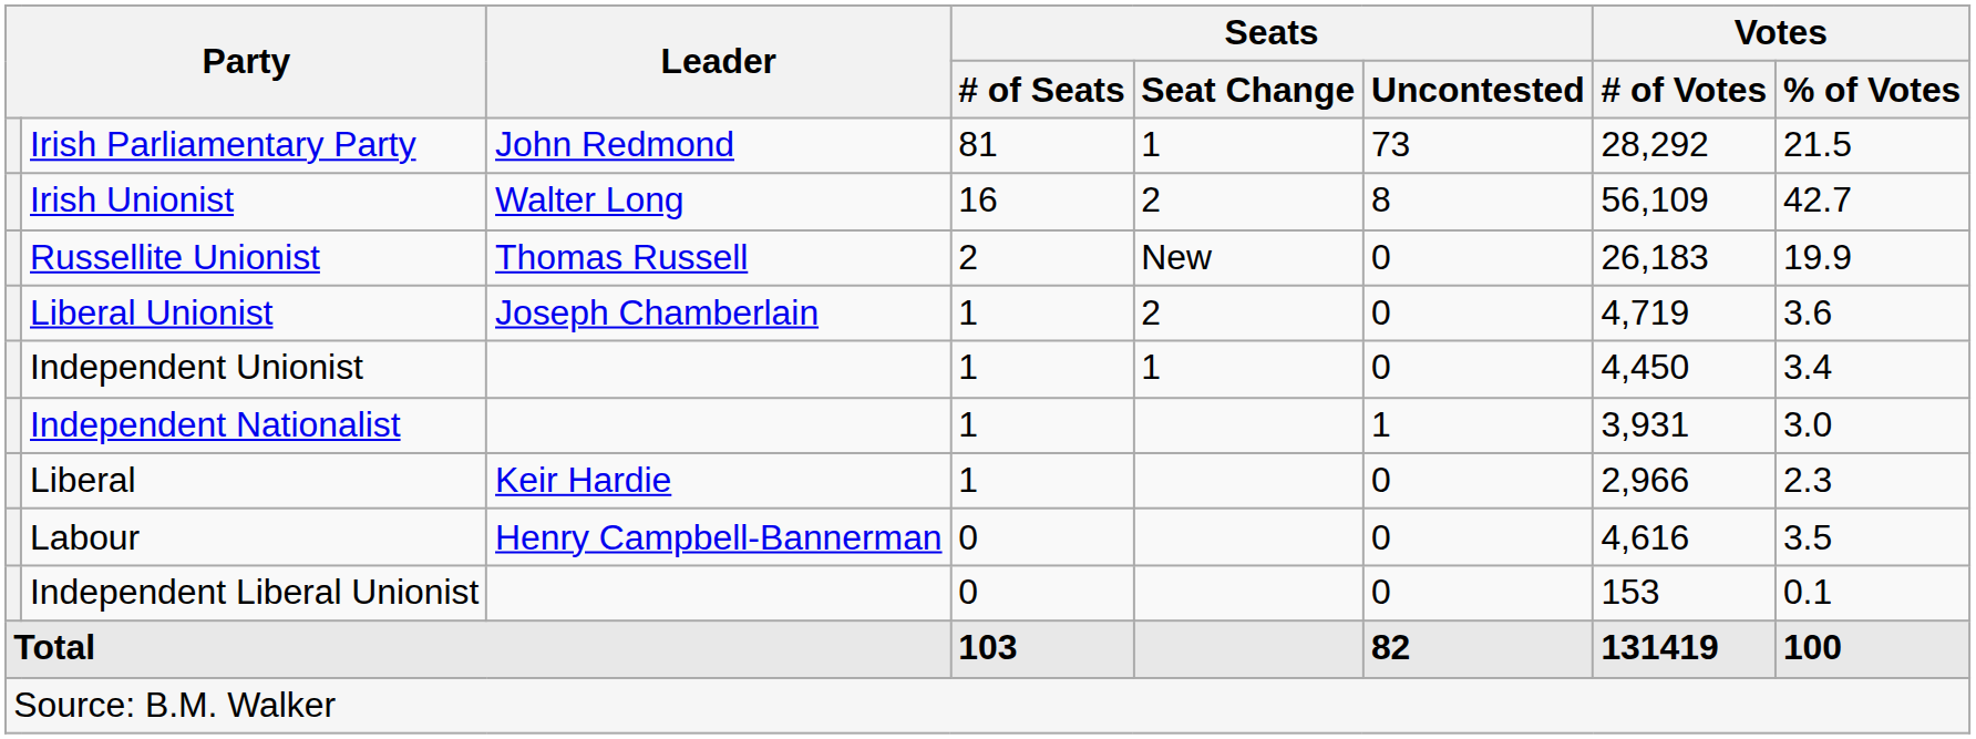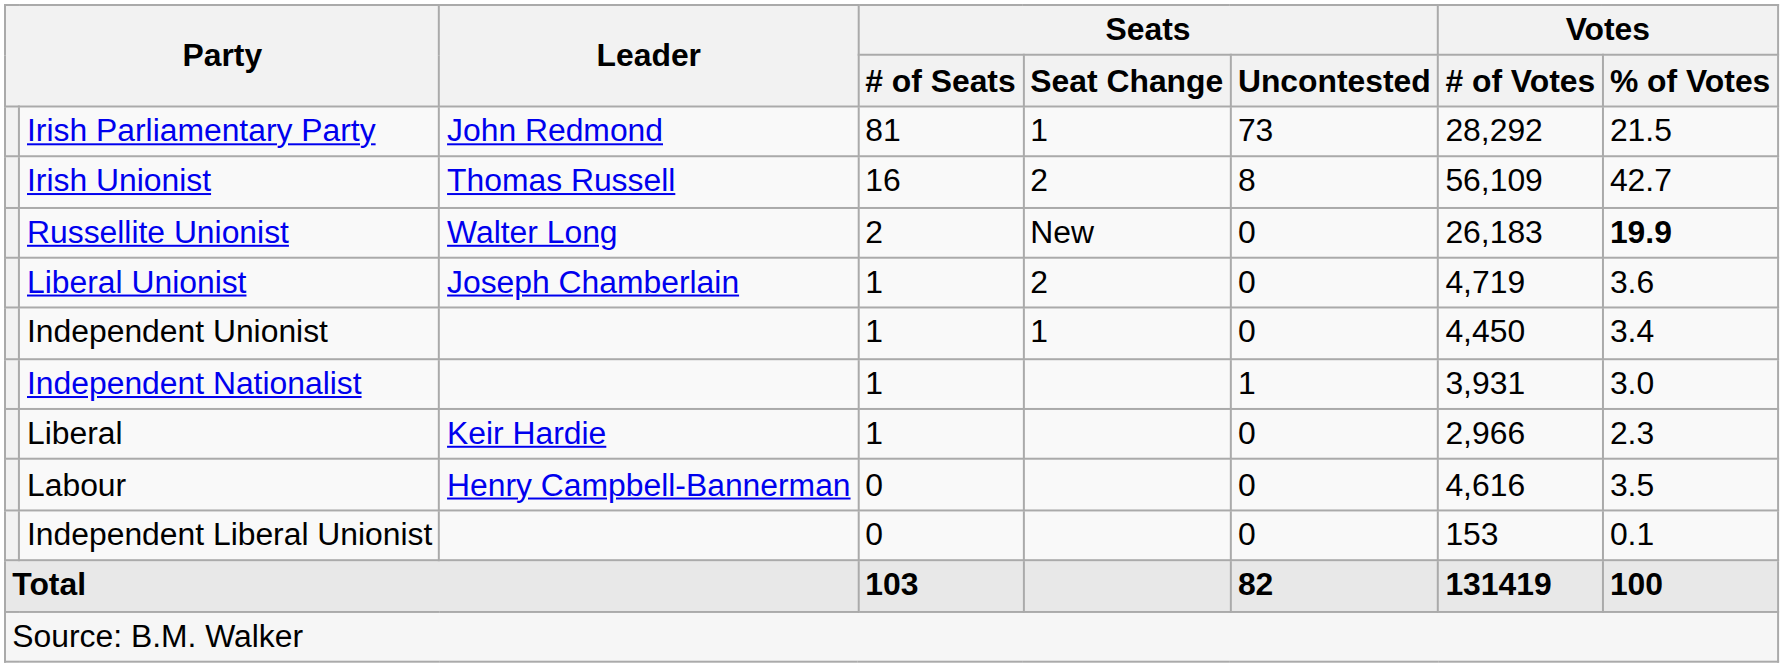Irish Unionist | Leader: Walter Long -> Thomas Russell
Russellite Unionist | Leader: Thomas Russell -> Walter Long
Russellite Unionist | Votes / % of Votes: normal -> bold
